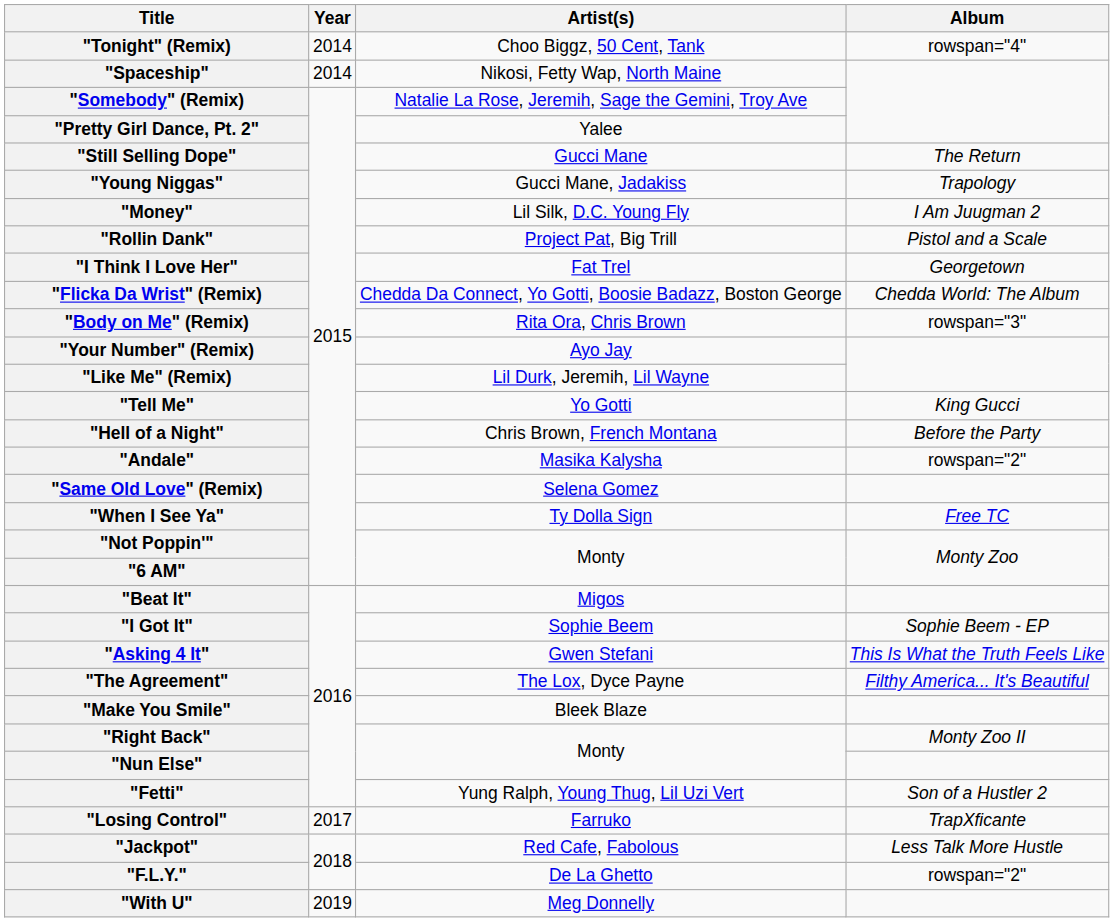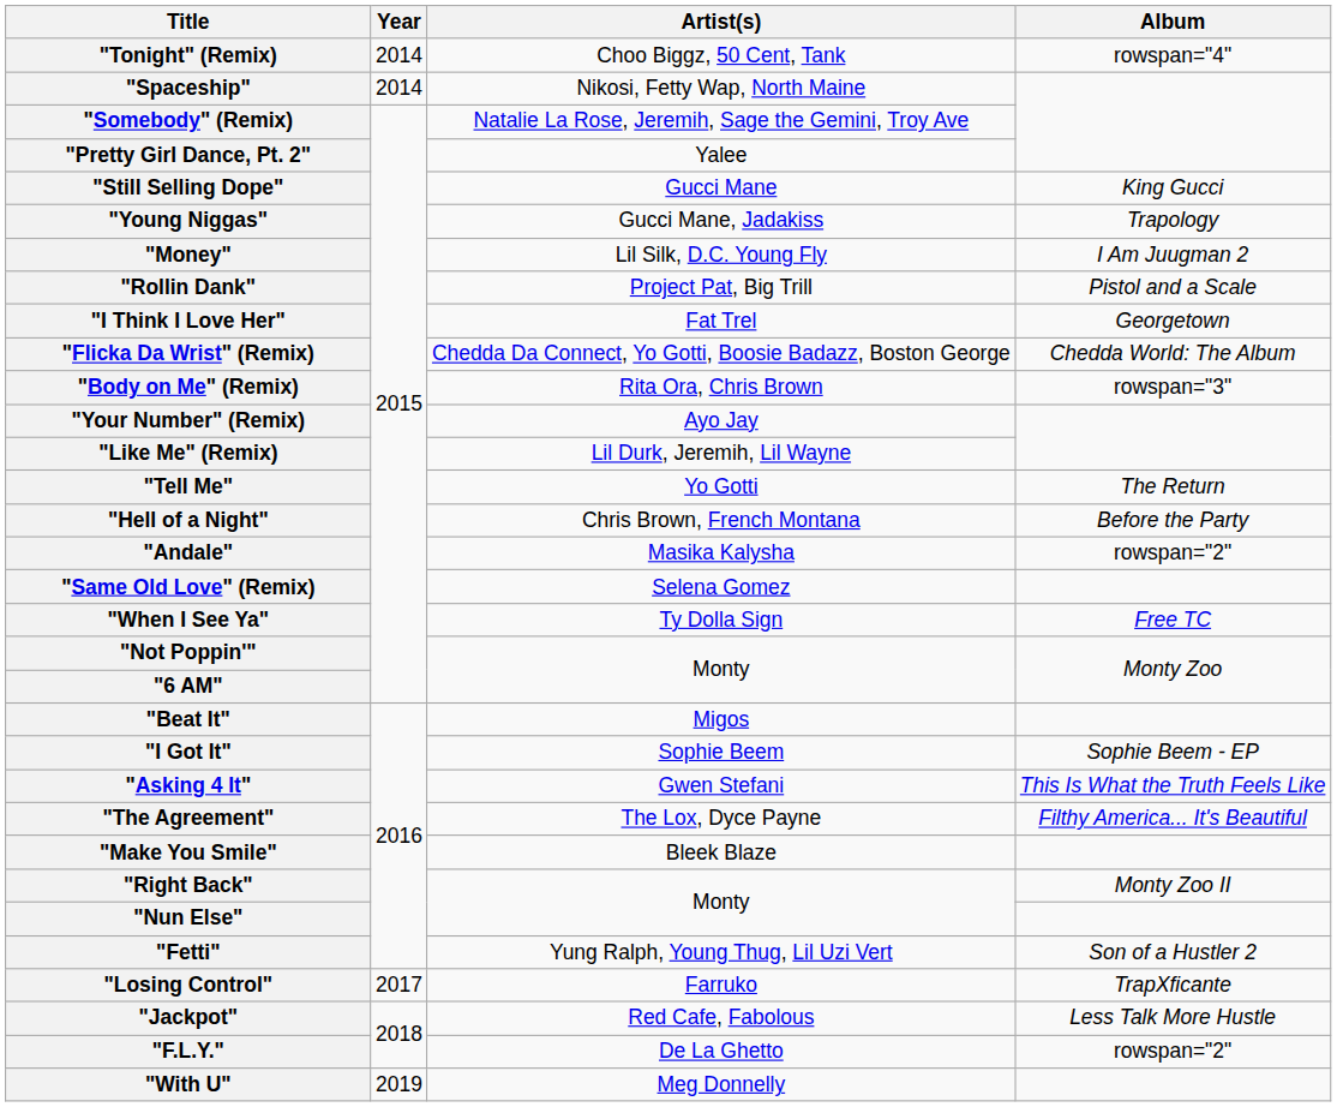"Still Selling Dope" | Album: The Return -> King Gucci
"Tell Me" | Album: King Gucci -> The Return
